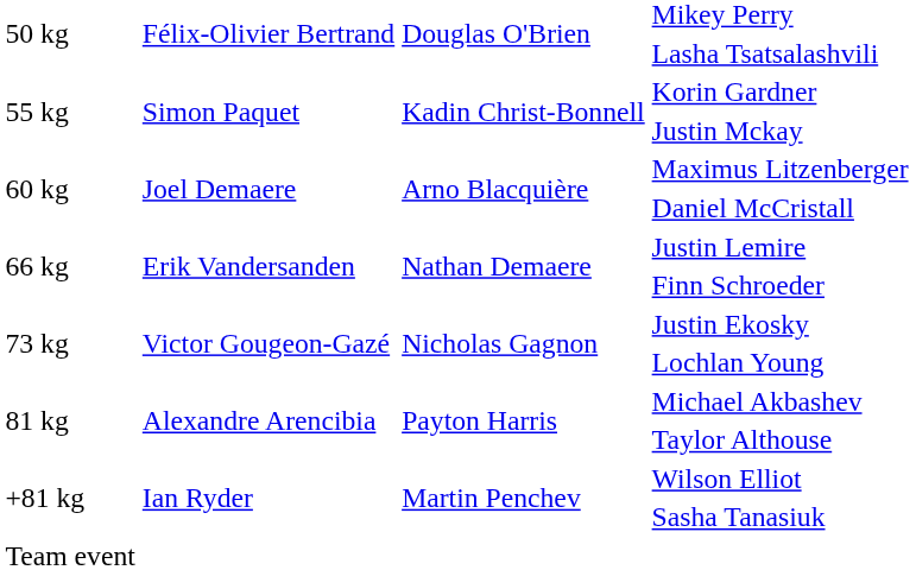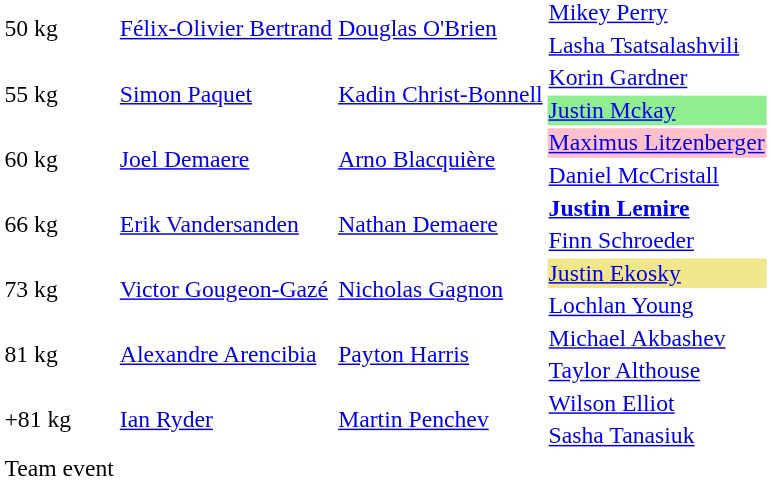Justin Mckay | column 4: no background -> lightgreen background
Maximus Litzenberger | column 4: no background -> pink background
Justin Lemire | column 4: normal -> bold
Justin Ekosky | column 4: no background -> khaki background
